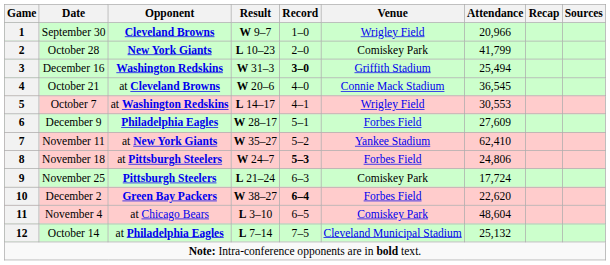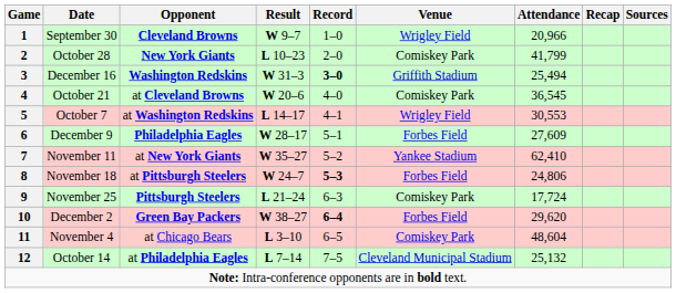4 | Venue: Connie Mack Stadium -> Comiskey Park
10 | Attendance: 22,620 -> 29,620
